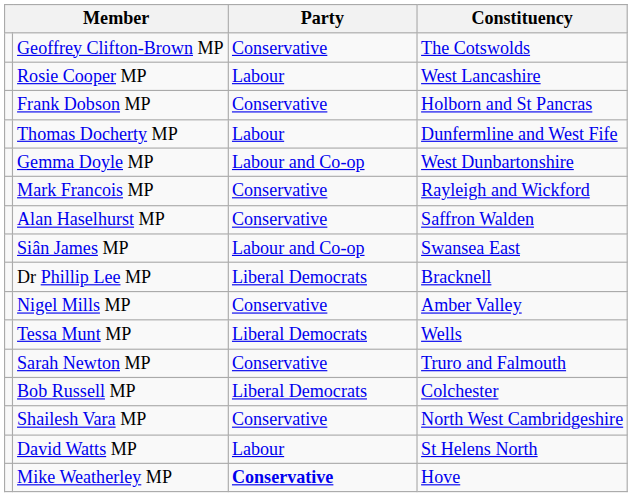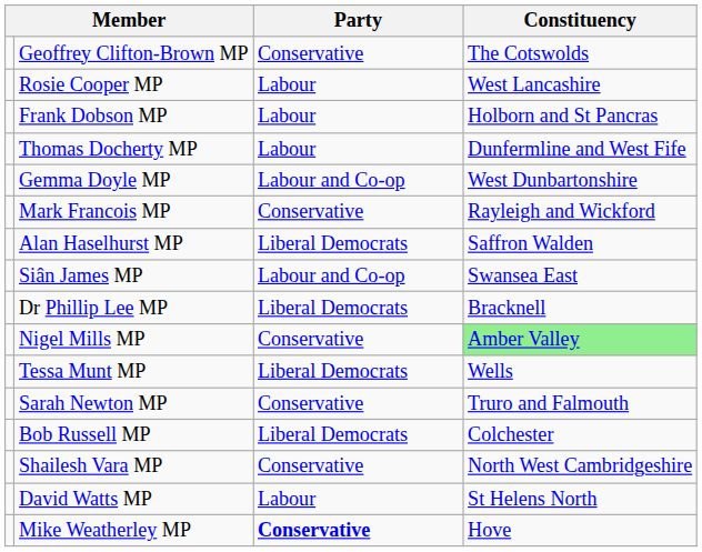Frank Dobson MP | Party: Conservative -> Labour
Alan Haselhurst MP | Party: Conservative -> Liberal Democrats
Nigel Mills MP | Constituency: no background -> lightgreen background
